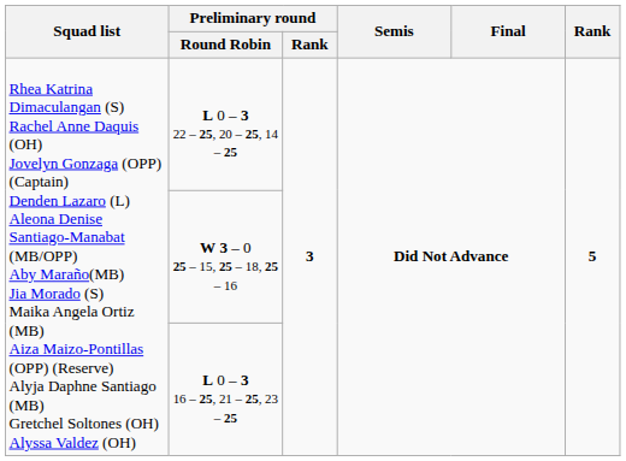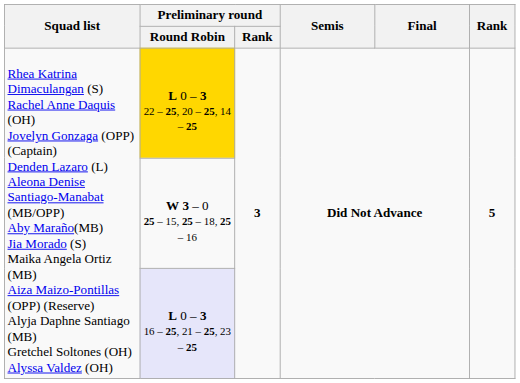L 0 – 3 22 – 25, 20 – 25, 14 – 25 | Preliminary round / Round Robin: no background -> gold background
L 0 – 3 16 – 25, 21 – 25, 23 – 25 | Preliminary round / Round Robin: no background -> lavender background
